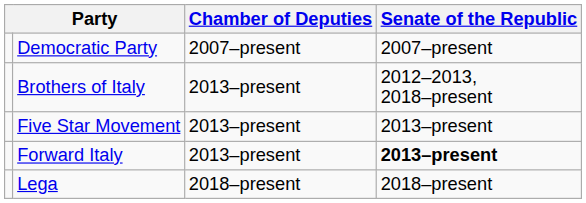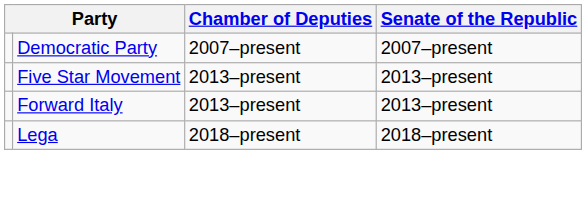- row: Brothers of Italy | 2013–present | 2012–2013, 2018–present
Forward Italy | Senate of the Republic: bold -> normal
